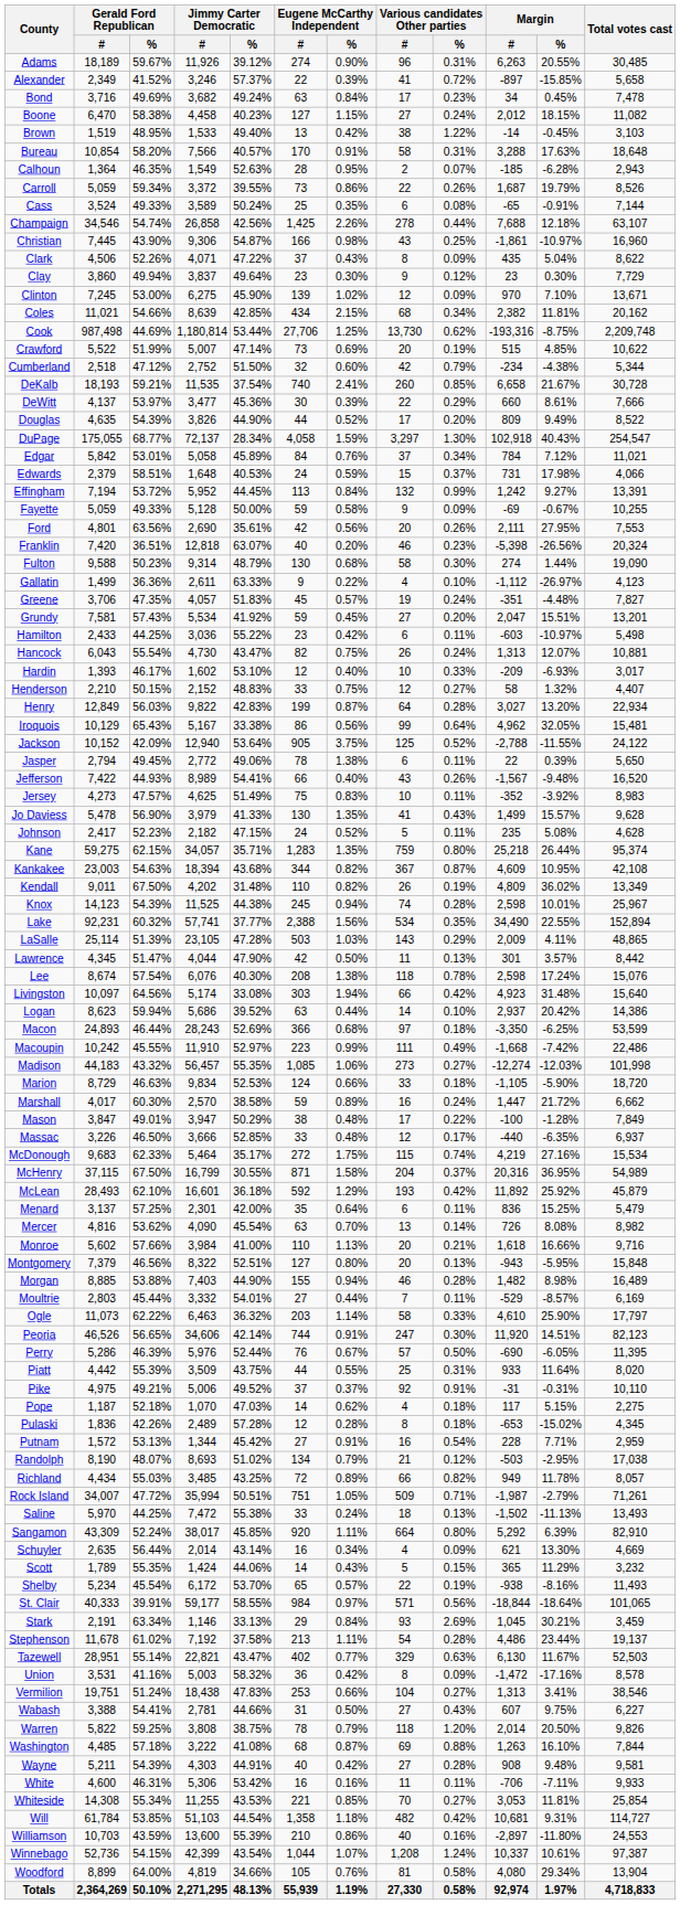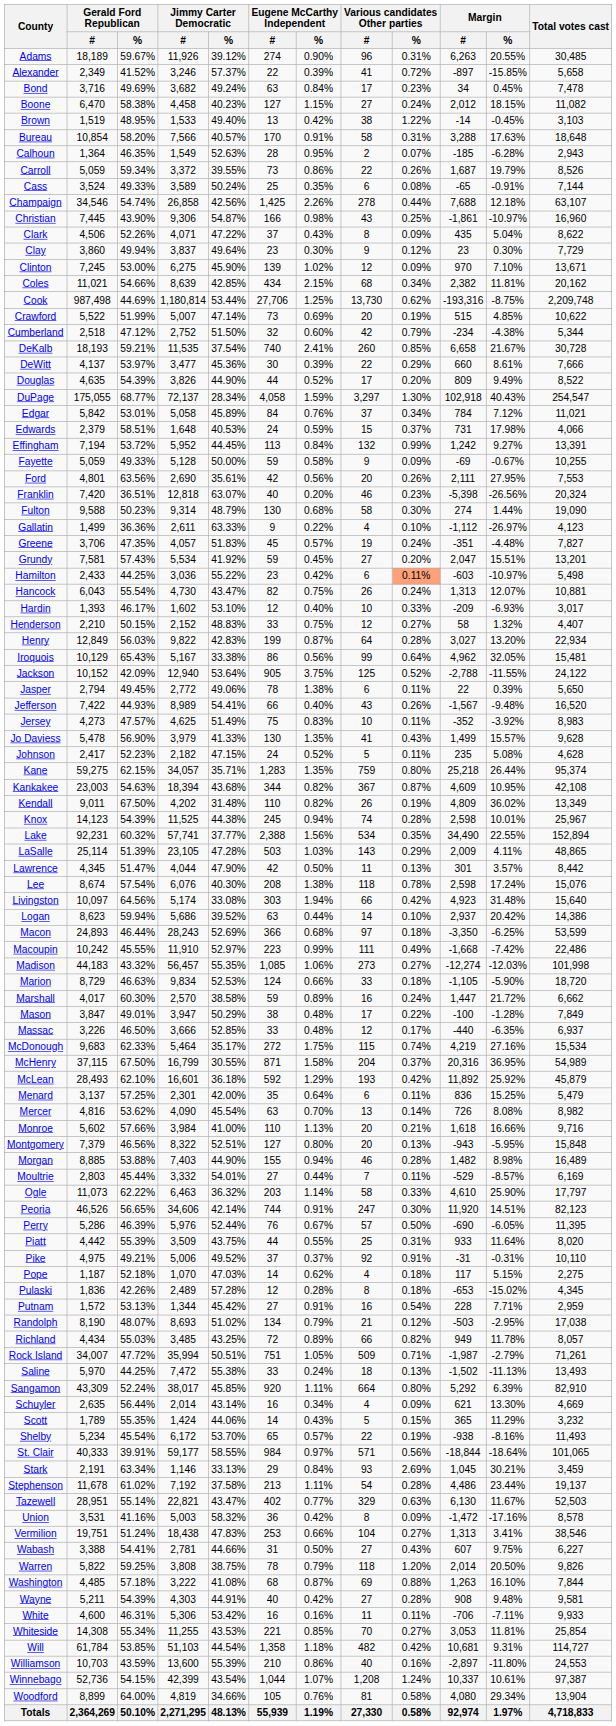Hamilton | Various candidates Other parties / %: no background -> lightsalmon background
